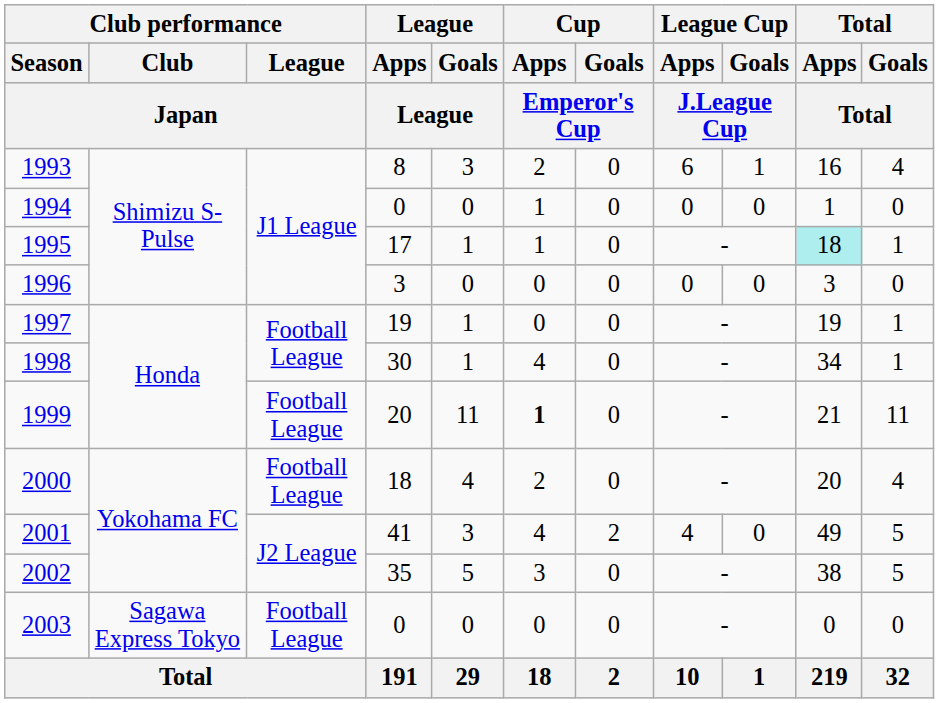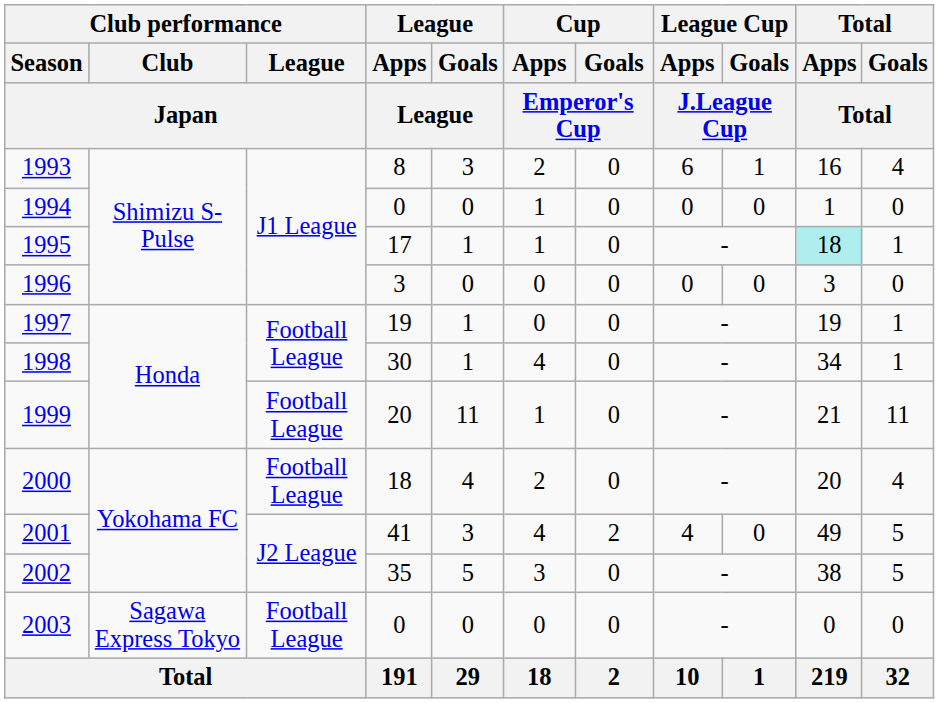1999 | Cup / Apps / Emperor's Cup: bold -> normal
